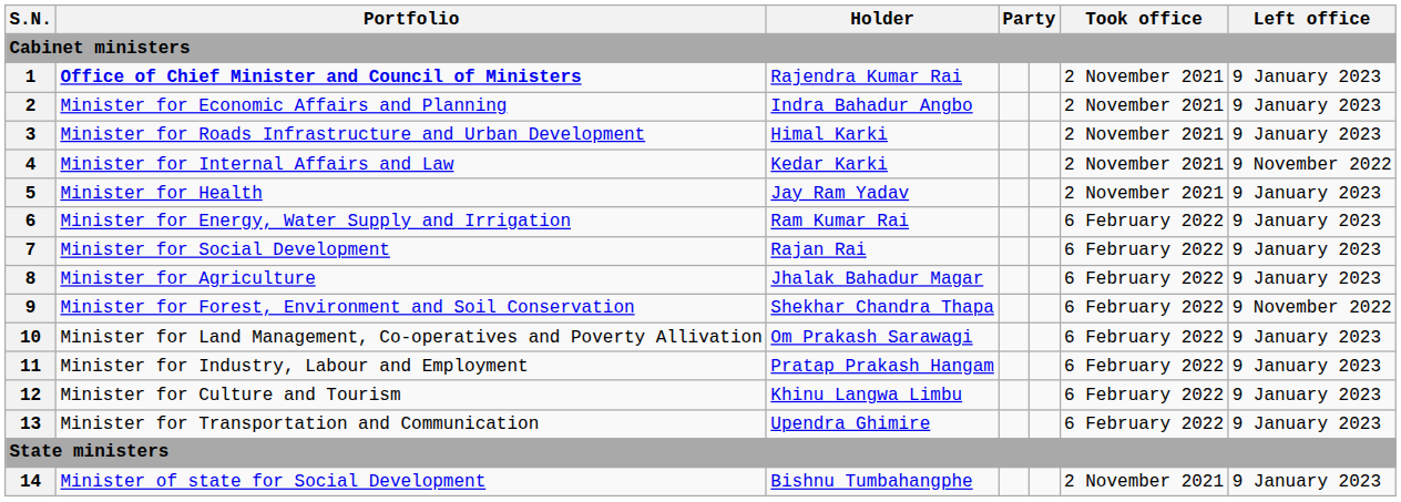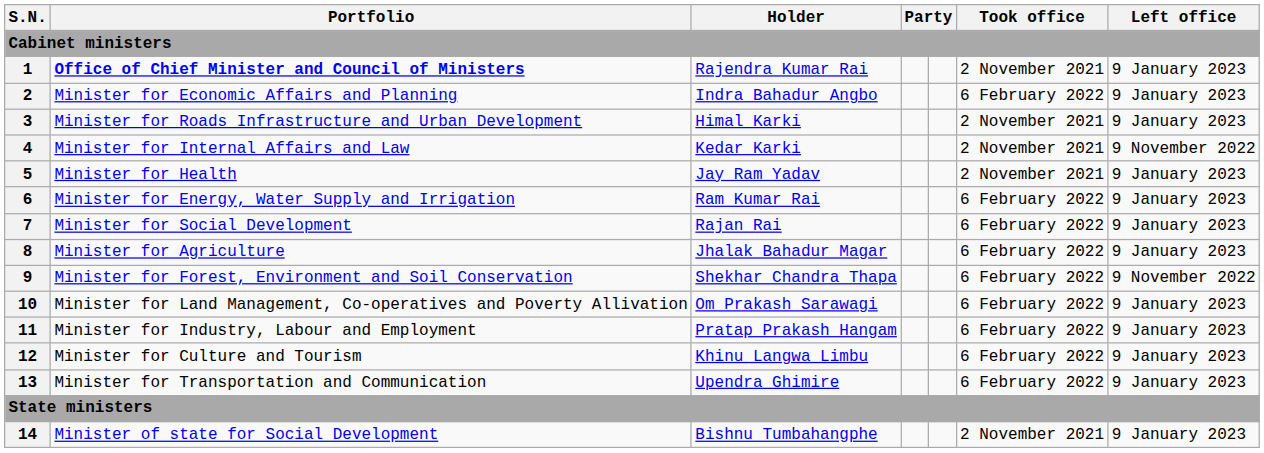Minister for Economic Affairs and Planning | Took office: 2 November 2021 -> 6 February 2022
